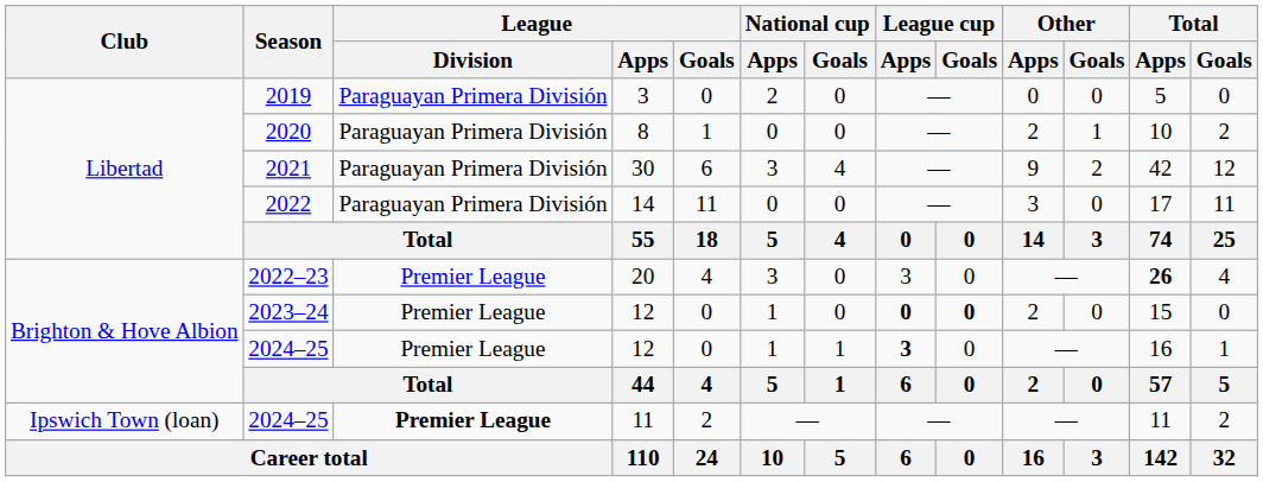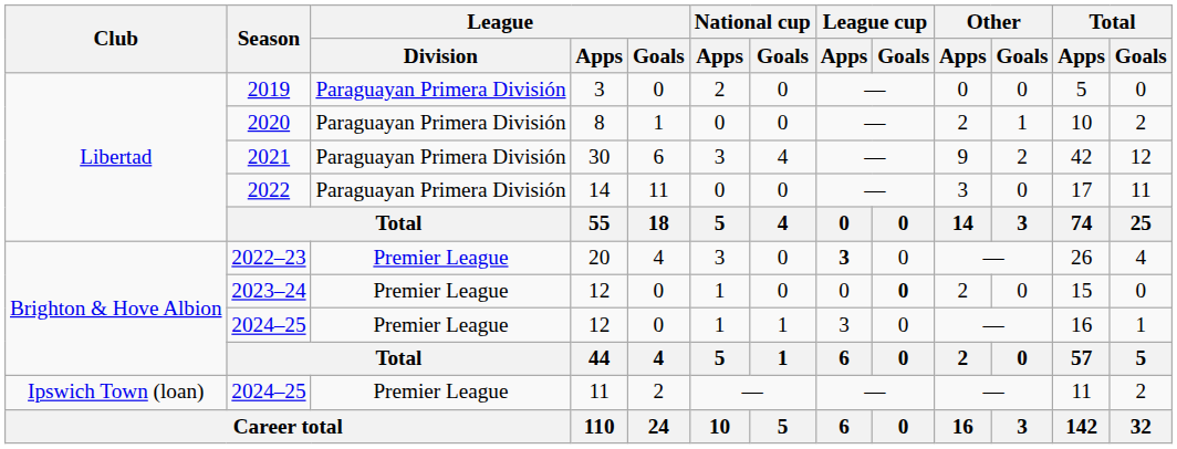2022–23 | League cup / Apps: normal -> bold
2022–23 | Total / Apps: bold -> normal
2023–24 | League cup / Apps: bold -> normal
2024–25 / 12 | League cup / Apps: bold -> normal
2024–25 / 11 | League / Division: bold -> normal
